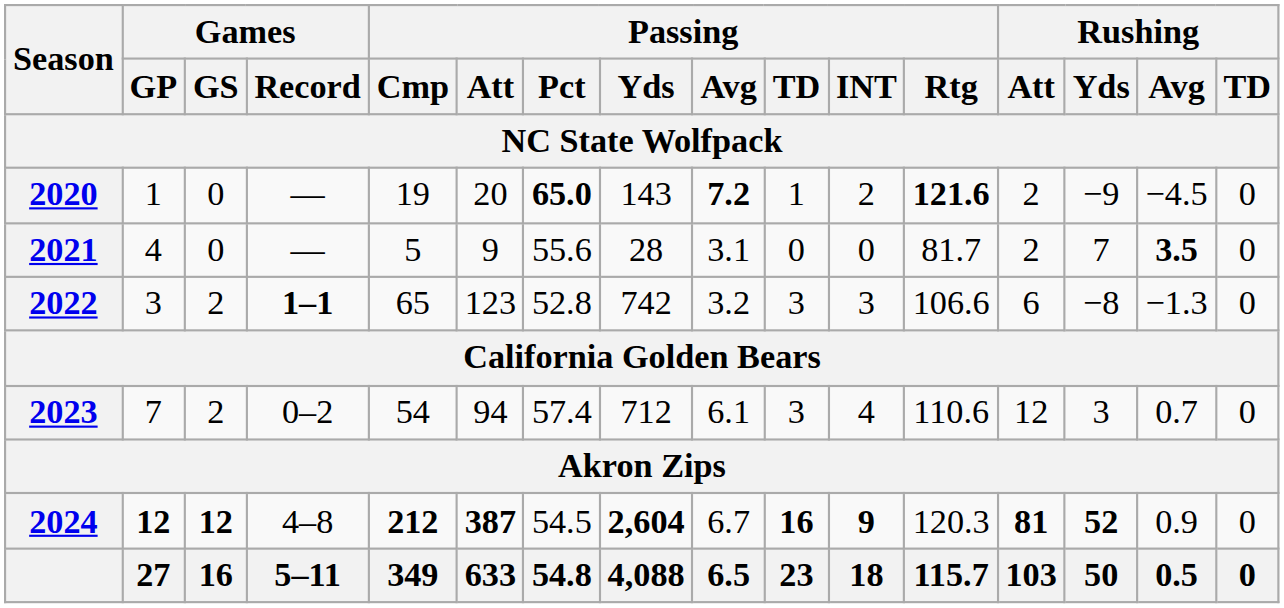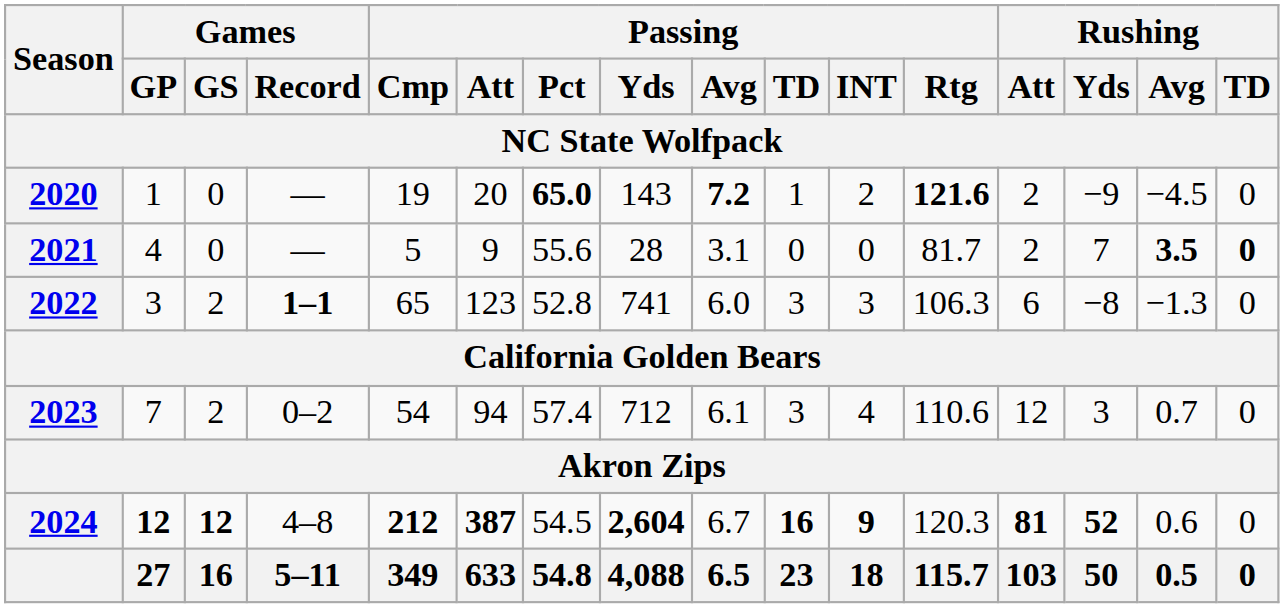2021 | Rushing / TD: normal -> bold
2022 | Passing / Yds: 742 -> 741
2022 | Passing / Avg: 3.2 -> 6.0
2022 | Passing / Rtg: 106.6 -> 106.3
2024 | Rushing / Avg: 0.9 -> 0.6
